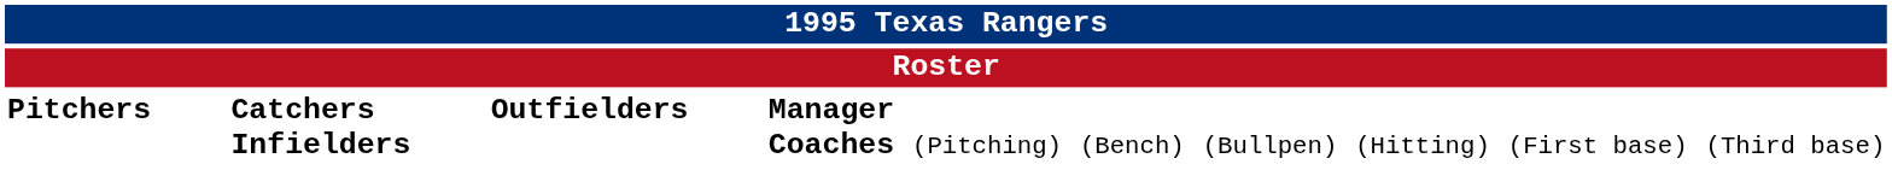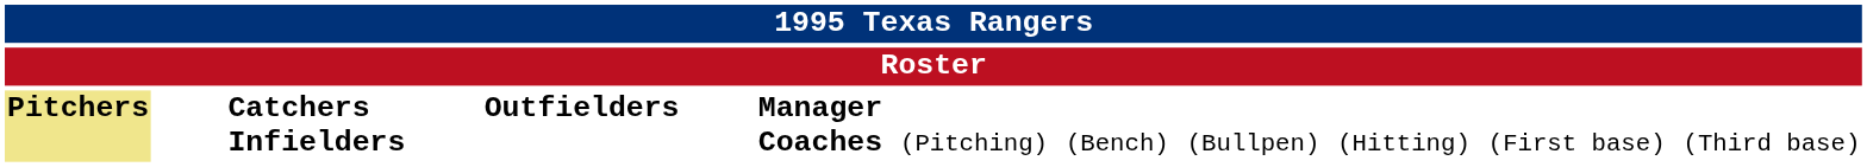Pitchers | column 1: no background -> khaki background
